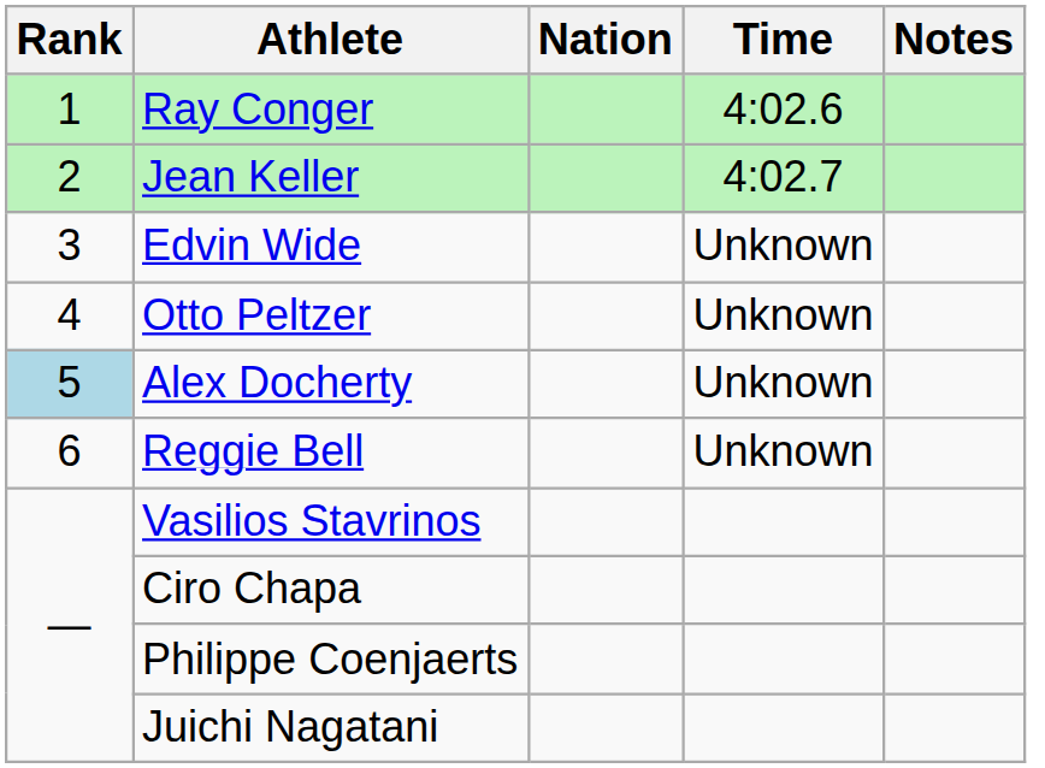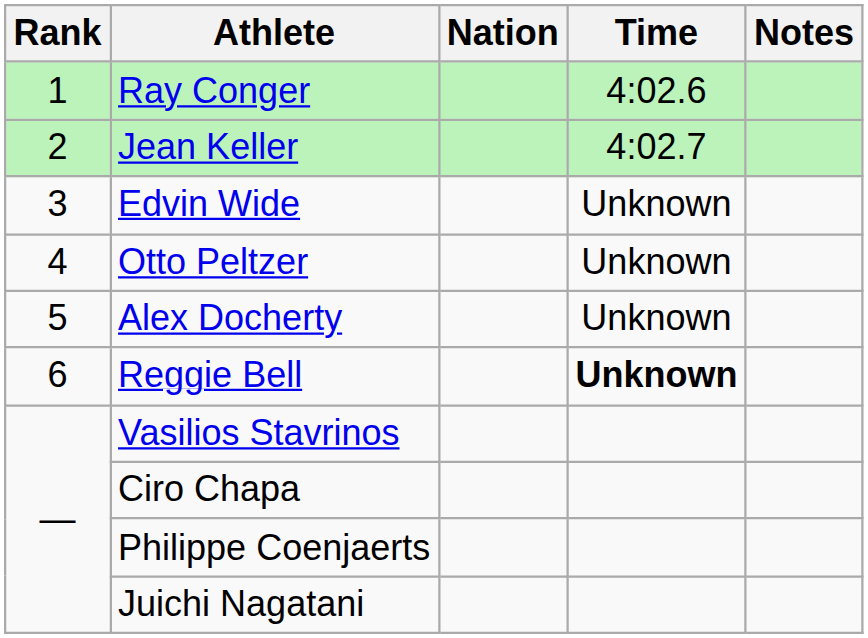Alex Docherty | Rank: lightblue background -> no background
Reggie Bell | Time: normal -> bold
